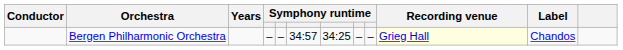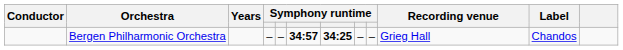Bergen Philharmonic Orchestra | column 6: normal -> bold
Bergen Philharmonic Orchestra | column 7: normal -> bold
Bergen Philharmonic Orchestra | Recording venue: lightyellow background -> no background
